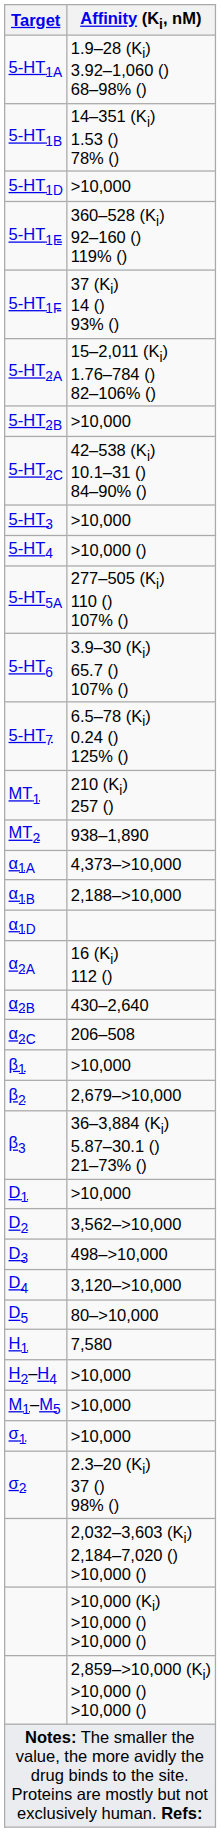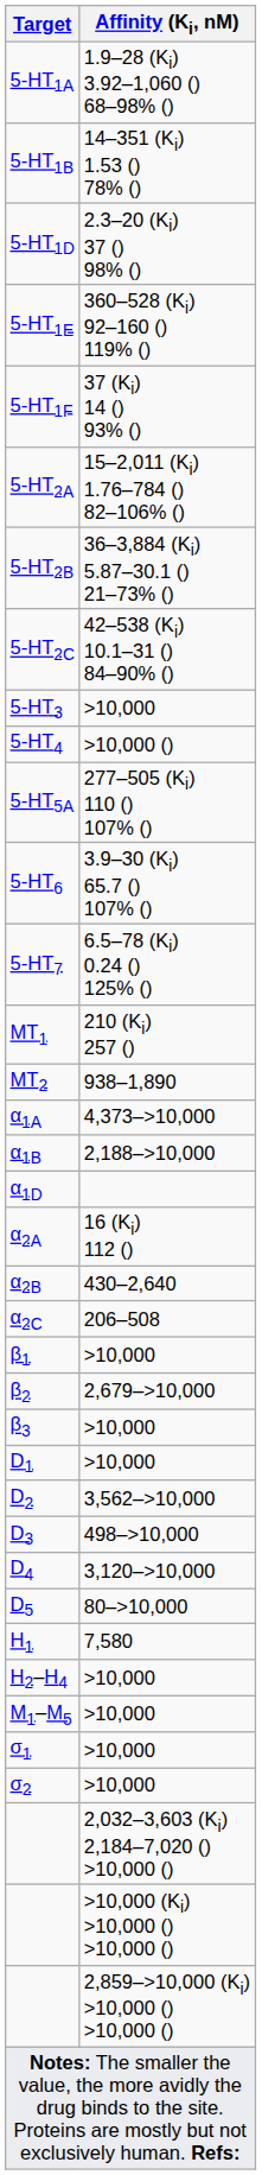row 4 | Affinity (Ki, nM): >10,000 -> 2.3–20 (Ki) 37 () 98% ()
row 8 | Affinity (Ki, nM): >10,000 -> 36–3,884 (Ki) 5.87–30.1 () 21–73% ()
row 25 | Affinity (Ki, nM): 36–3,884 (Ki) 5.87–30.1 () 21–73% () -> >10,000
row 35 | Affinity (Ki, nM): 2.3–20 (Ki) 37 () 98% () -> >10,000
